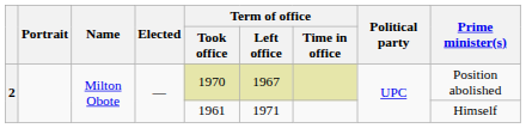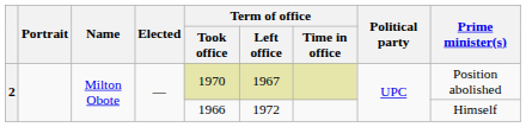row 4 | Term of office / Took office: 1961 -> 1966
row 4 | Term of office / Left office: 1971 -> 1972
